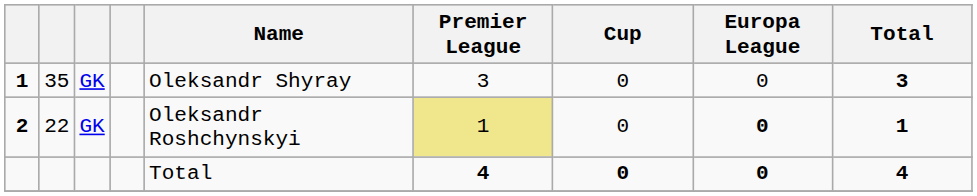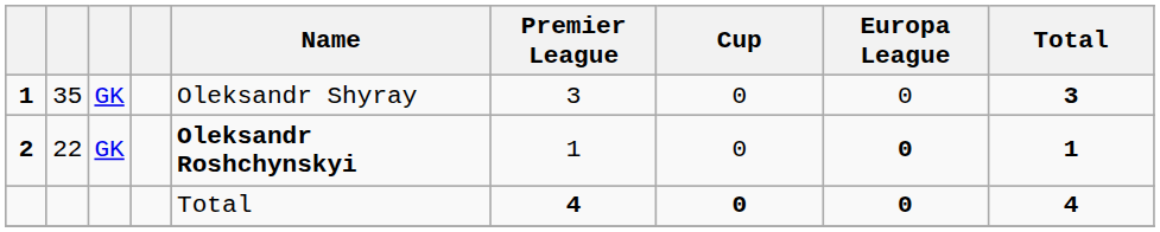2 | Name: normal -> bold
2 | Premier League: khaki background -> no background
